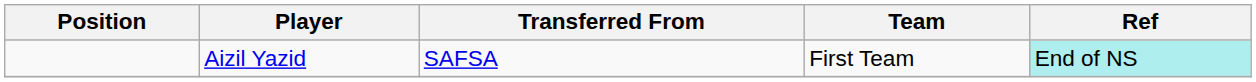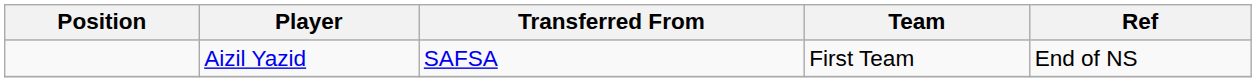Aizil Yazid | Ref: paleturquoise background -> no background
